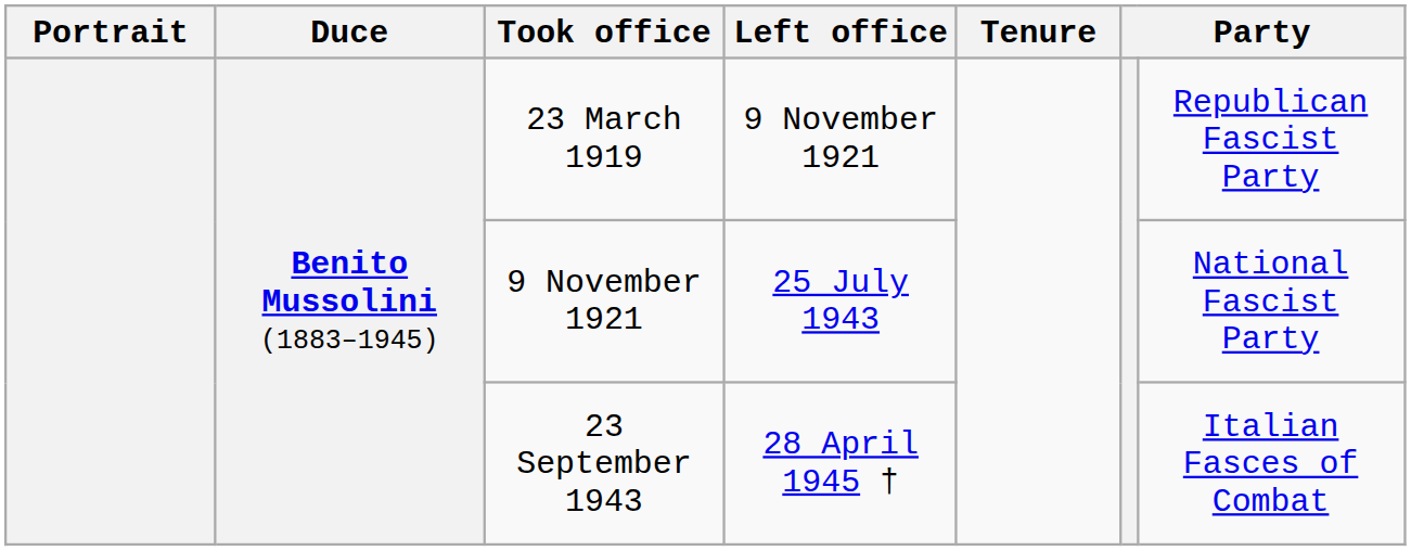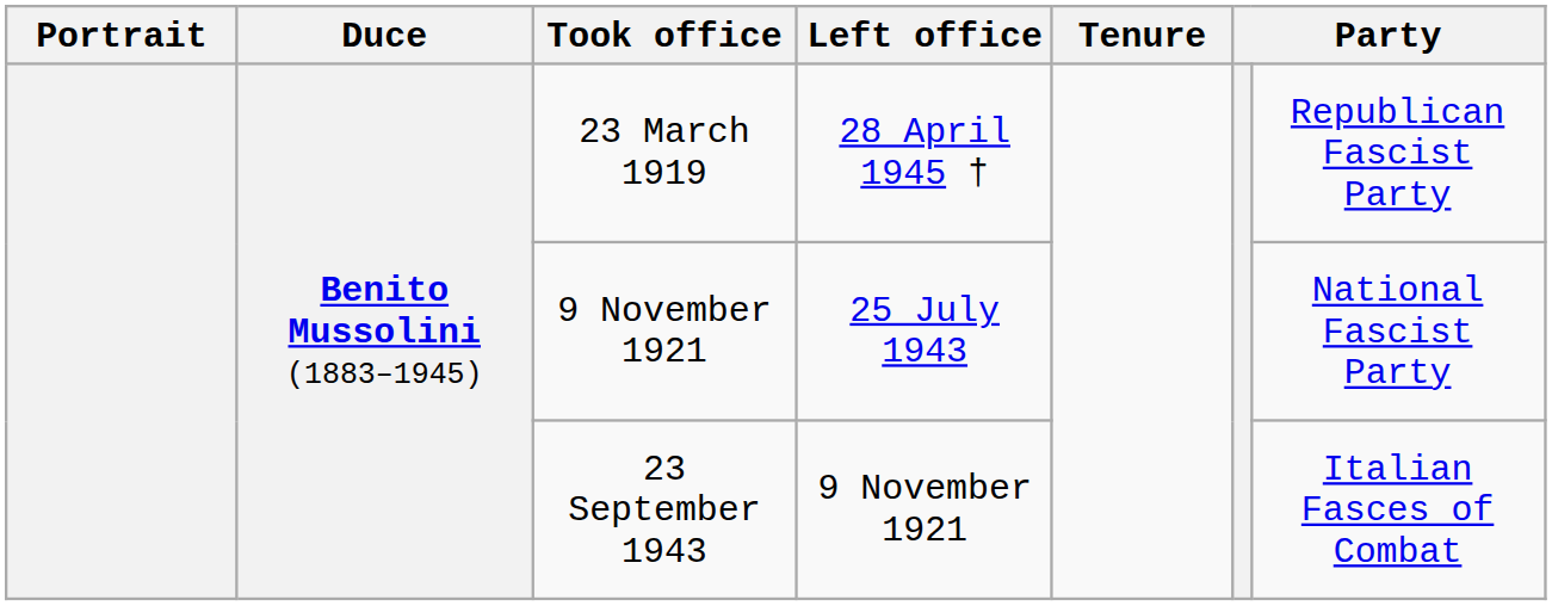23 March 1919 | Left office: 9 November 1921 -> 28 April 1945 †
23 September 1943 | Left office: 28 April 1945 † -> 9 November 1921
